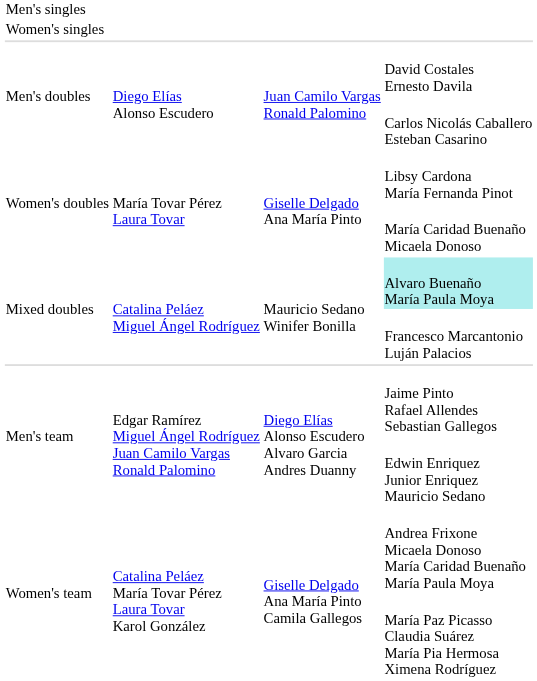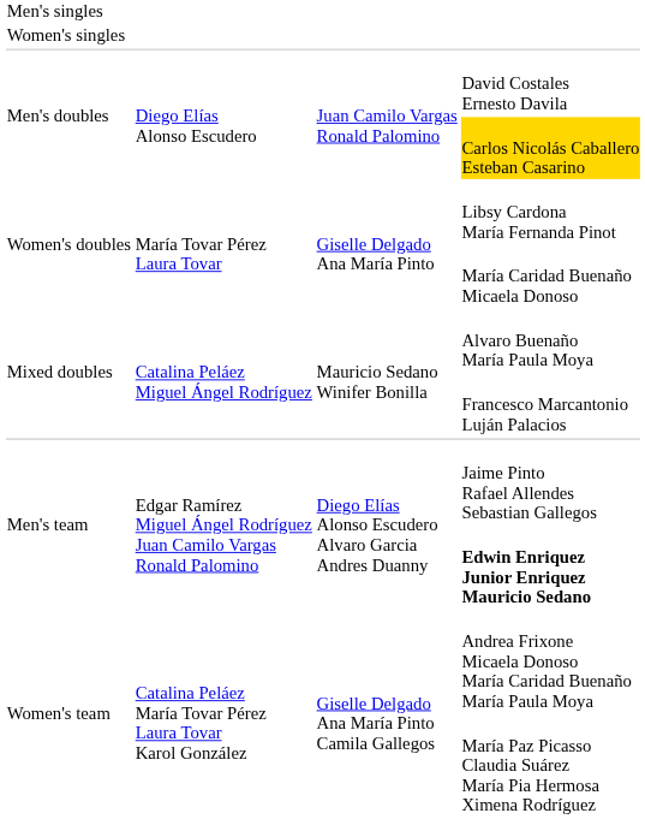Carlos Nicolás Caballero Esteban Casarino | column 4: no background -> gold background
Alvaro Buenaño María Paula Moya | column 4: paleturquoise background -> no background
Edwin Enriquez Junior Enriquez Mauricio Sedano | column 4: normal -> bold
